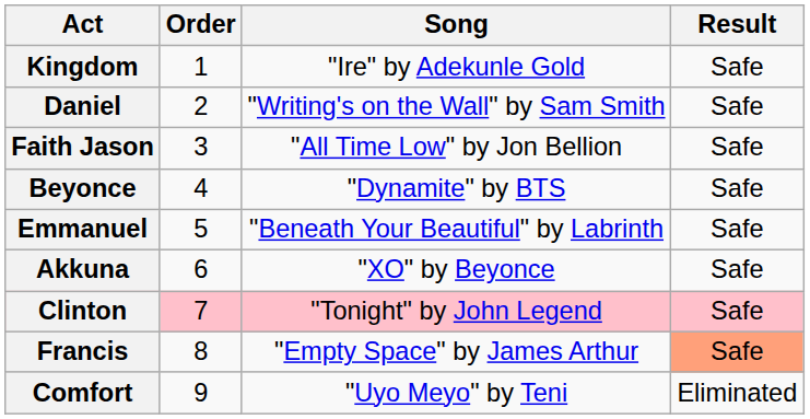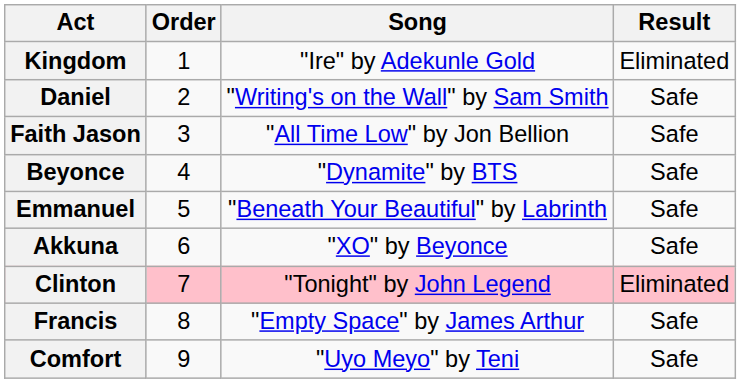Kingdom | Result: Safe -> Eliminated
Clinton | Result: Safe -> Eliminated
Francis | Result: lightsalmon background -> no background
Comfort | Result: Eliminated -> Safe
